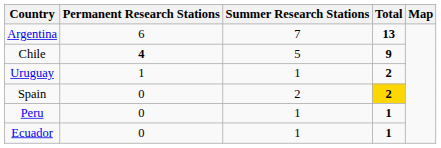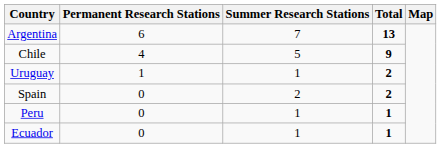Chile | Permanent Research Stations: bold -> normal
Spain | Total: gold background -> no background
